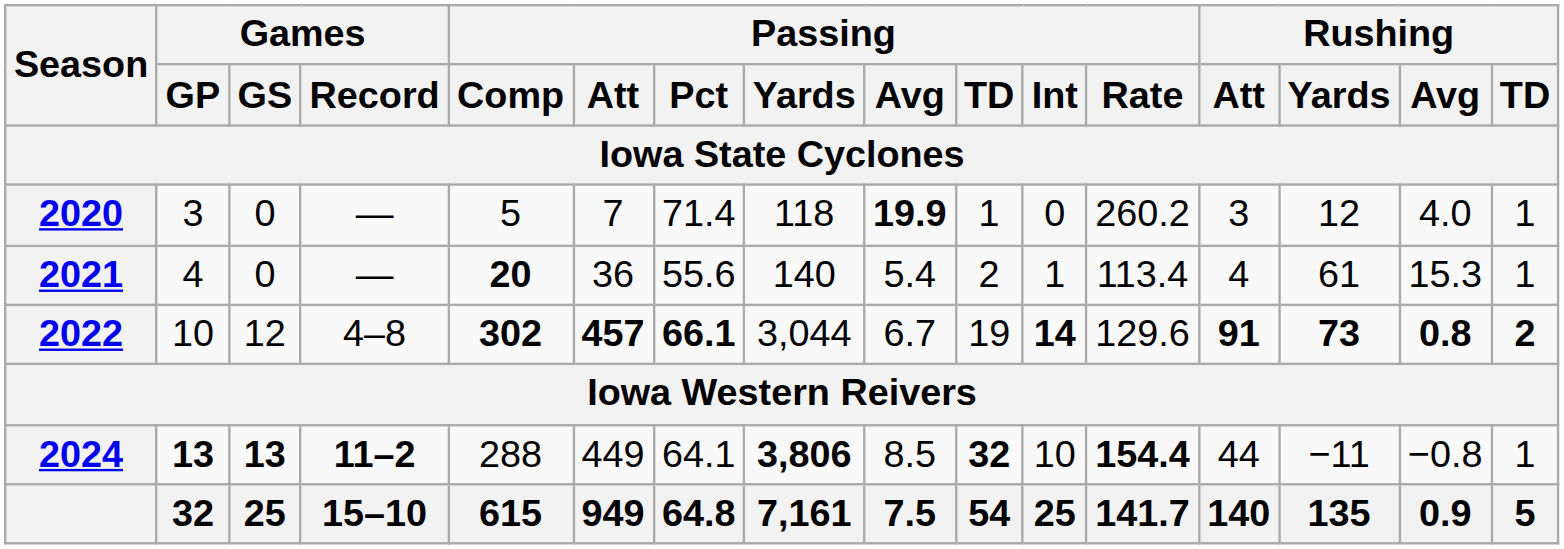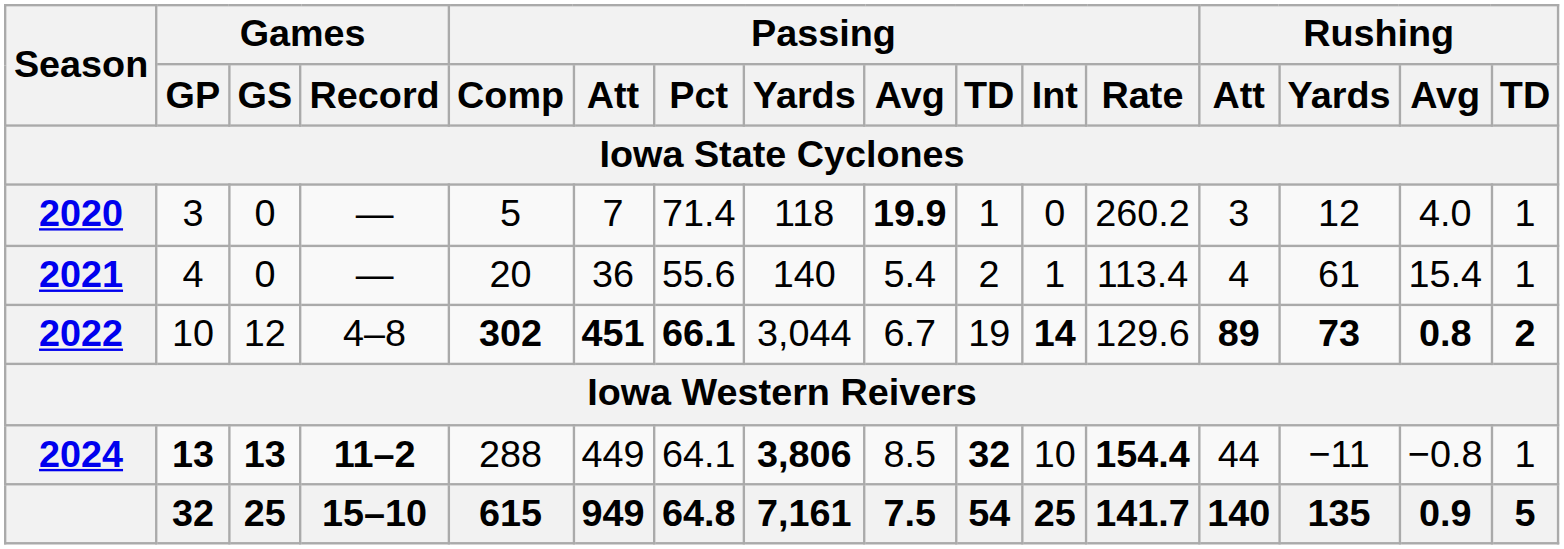2021 | Passing / Comp: bold -> normal
2021 | Rushing / Avg: 15.3 -> 15.4
2022 | Passing / Att: 457 -> 451
2022 | Rushing / Att: 91 -> 89
